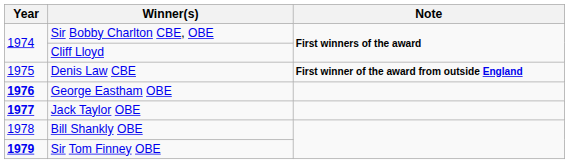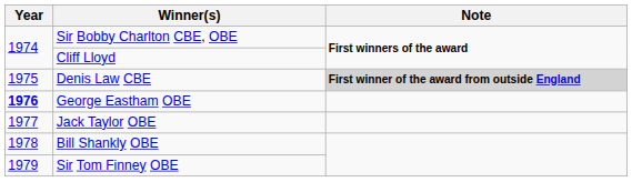Denis Law CBE | Note: no background -> lightgrey background
Jack Taylor OBE | Year: bold -> normal
Sir Tom Finney OBE | Year: bold -> normal
